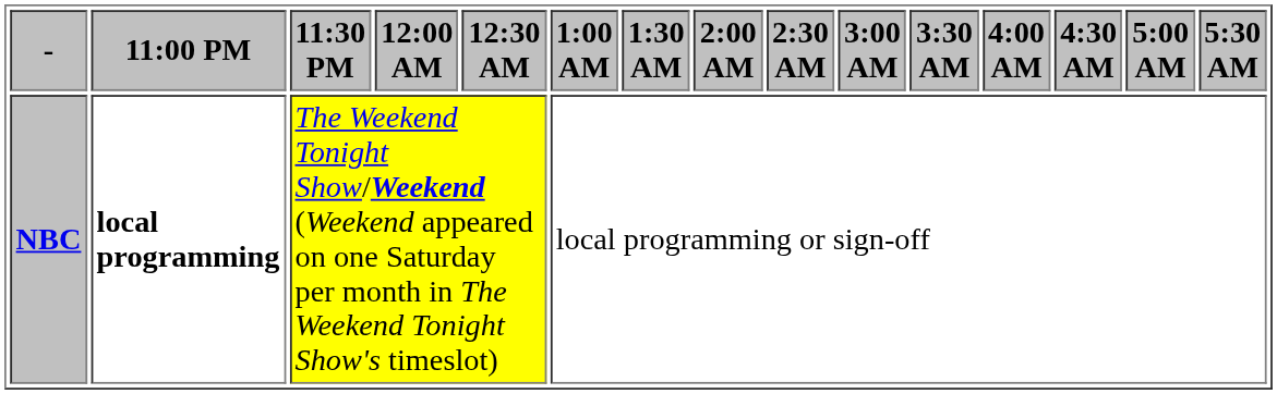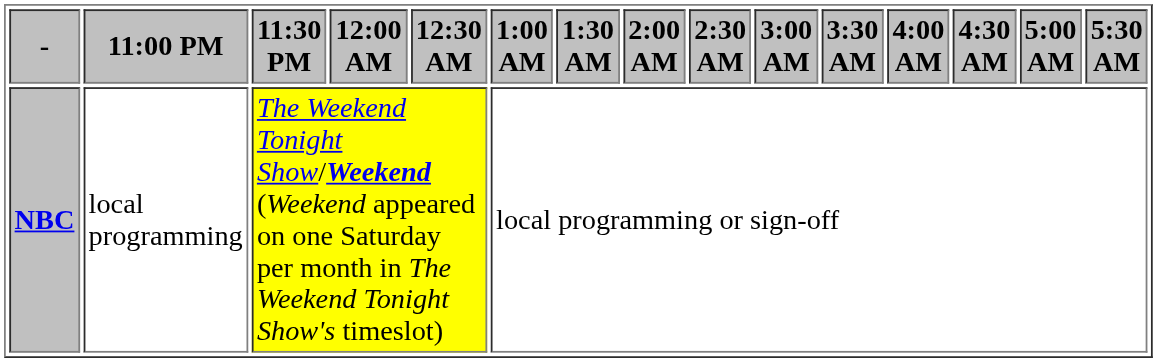NBC | 11:00 PM: bold -> normal
